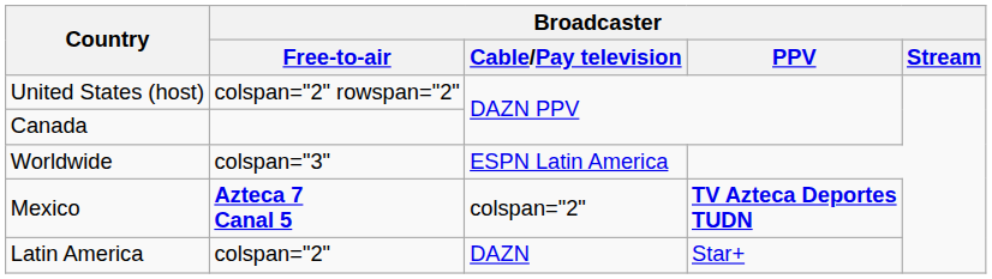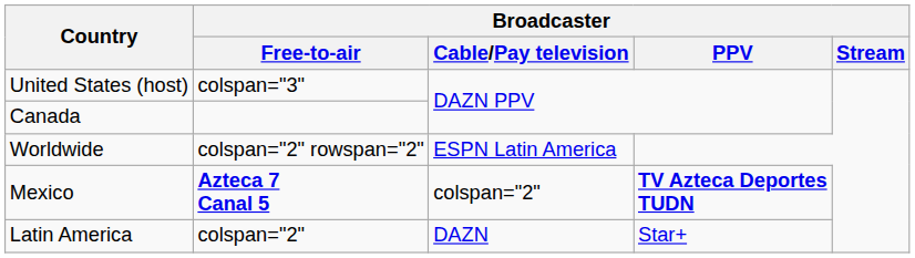United States (host) | Broadcaster / Free-to-air: colspan="2" rowspan="2" -> colspan="3"
Worldwide | Broadcaster / Free-to-air: colspan="3" -> colspan="2" rowspan="2"
